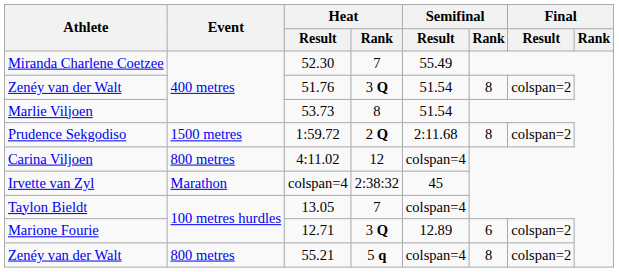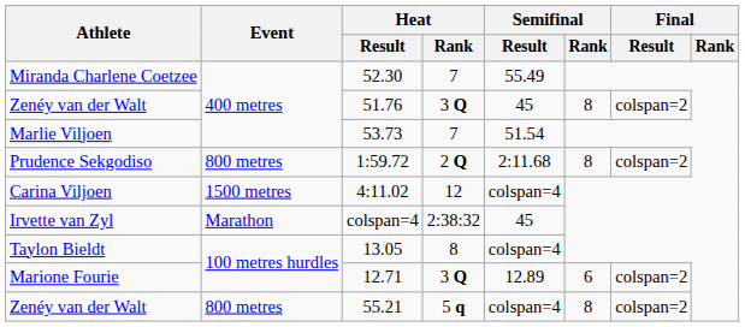51.76 | Semifinal / Result: 51.54 -> 45
53.73 | Heat / Rank: 8 -> 7
1:59.72 | Event: 1500 metres -> 800 metres
4:11.02 | Event: 800 metres -> 1500 metres
13.05 | Heat / Rank: 7 -> 8
